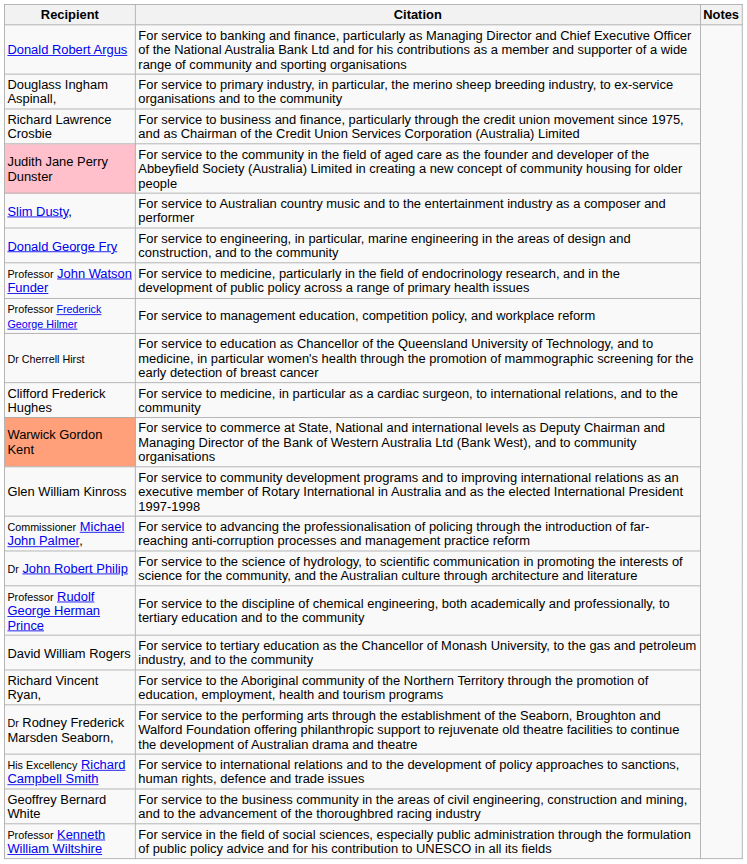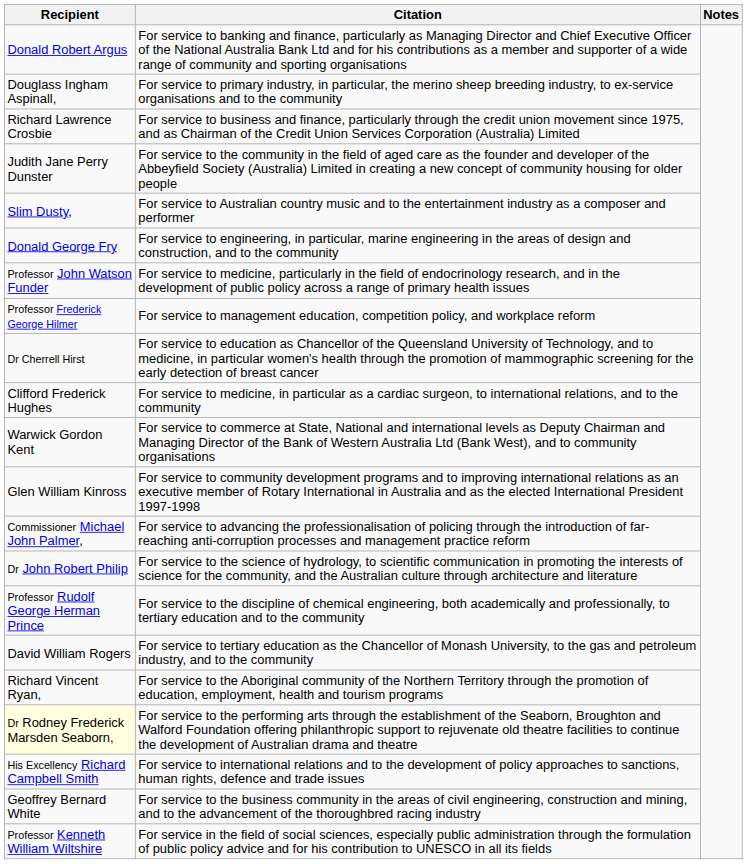Judith Jane Perry Dunster | Recipient: pink background -> no background
Warwick Gordon Kent | Recipient: lightsalmon background -> no background
Dr Rodney Frederick Marsden Seaborn, | Recipient: no background -> lightyellow background
